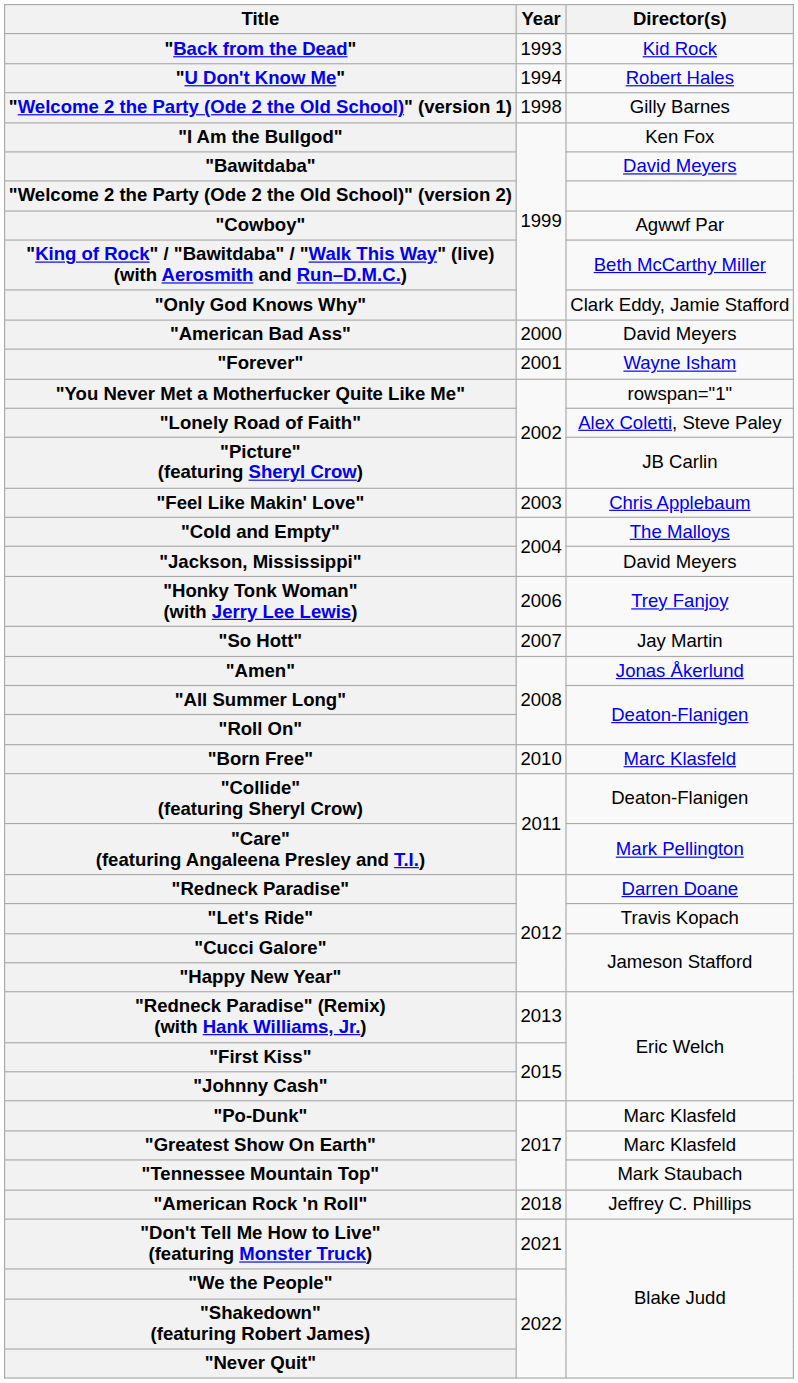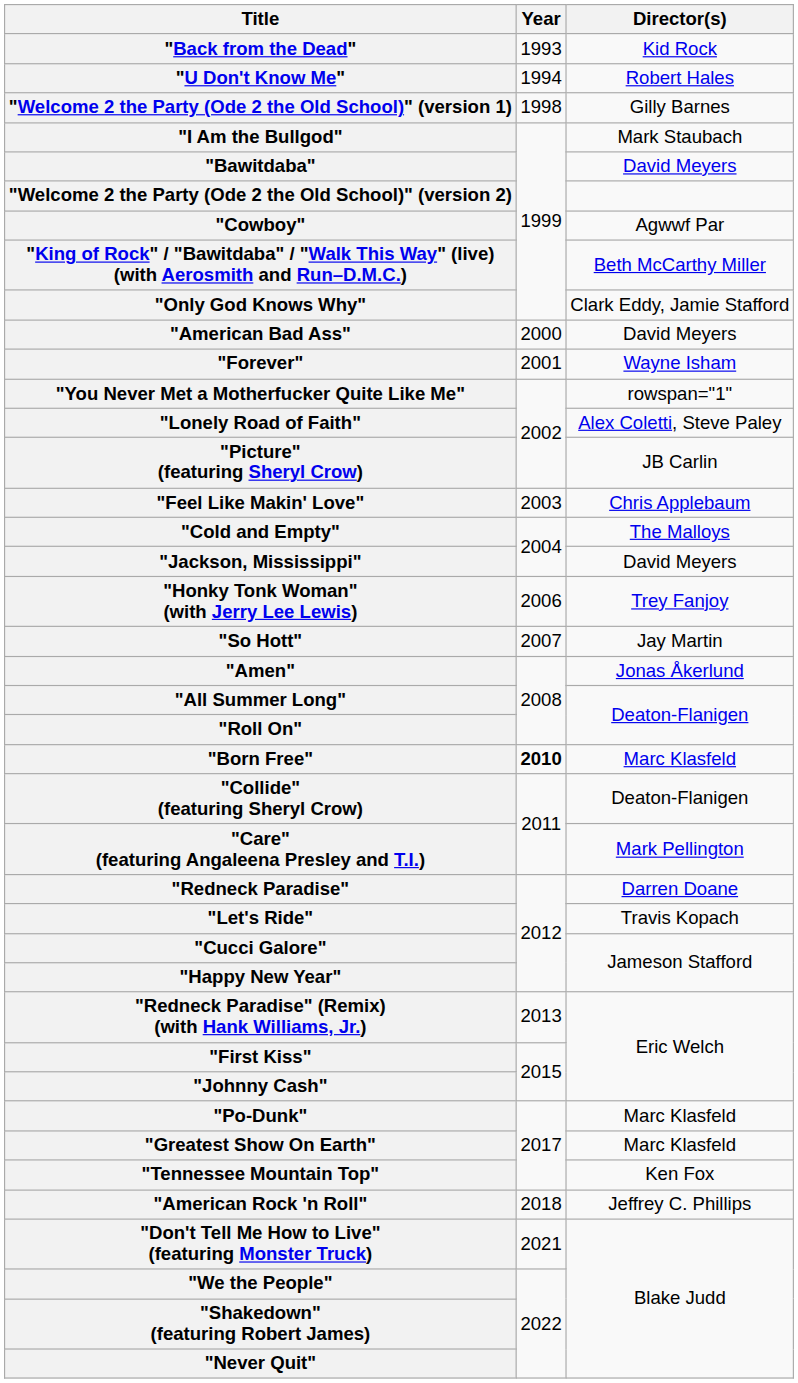"I Am the Bullgod" | Director(s): Ken Fox -> Mark Staubach
"Born Free" | Year: normal -> bold
"Tennessee Mountain Top" | Director(s): Mark Staubach -> Ken Fox
